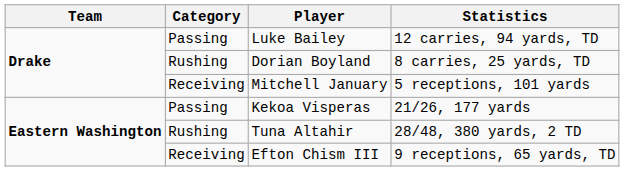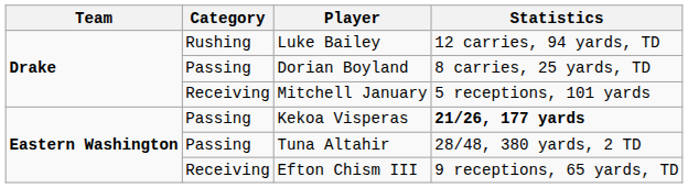Luke Bailey | Category: Passing -> Rushing
Dorian Boyland | Category: Rushing -> Passing
Kekoa Visperas | Statistics: normal -> bold
Tuna Altahir | Category: Rushing -> Passing
